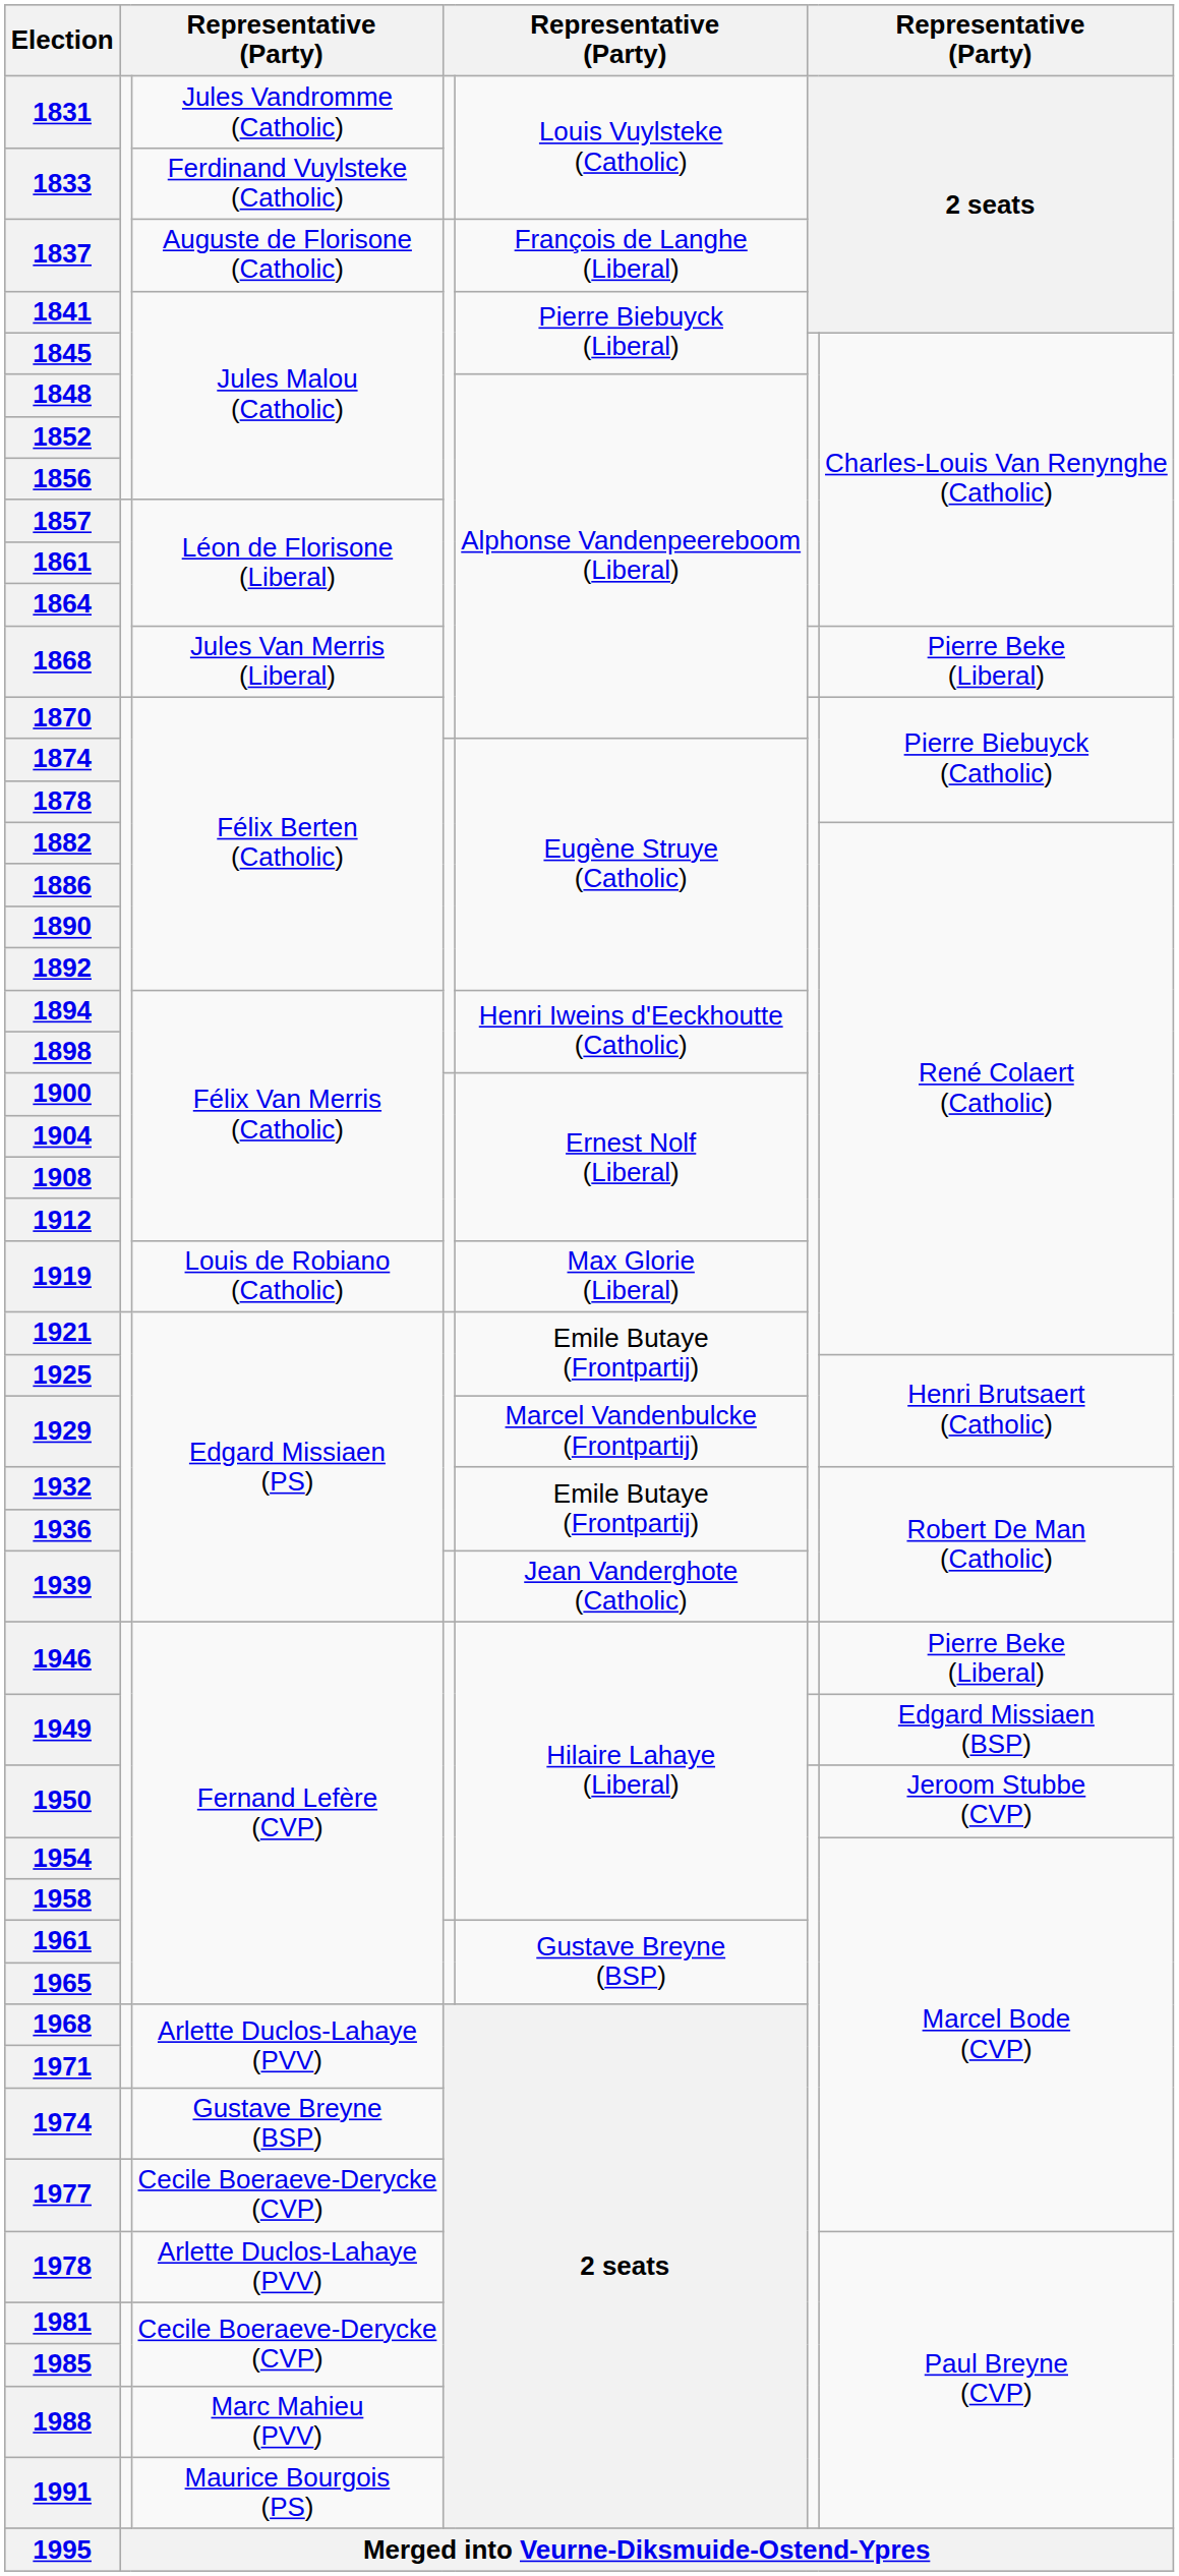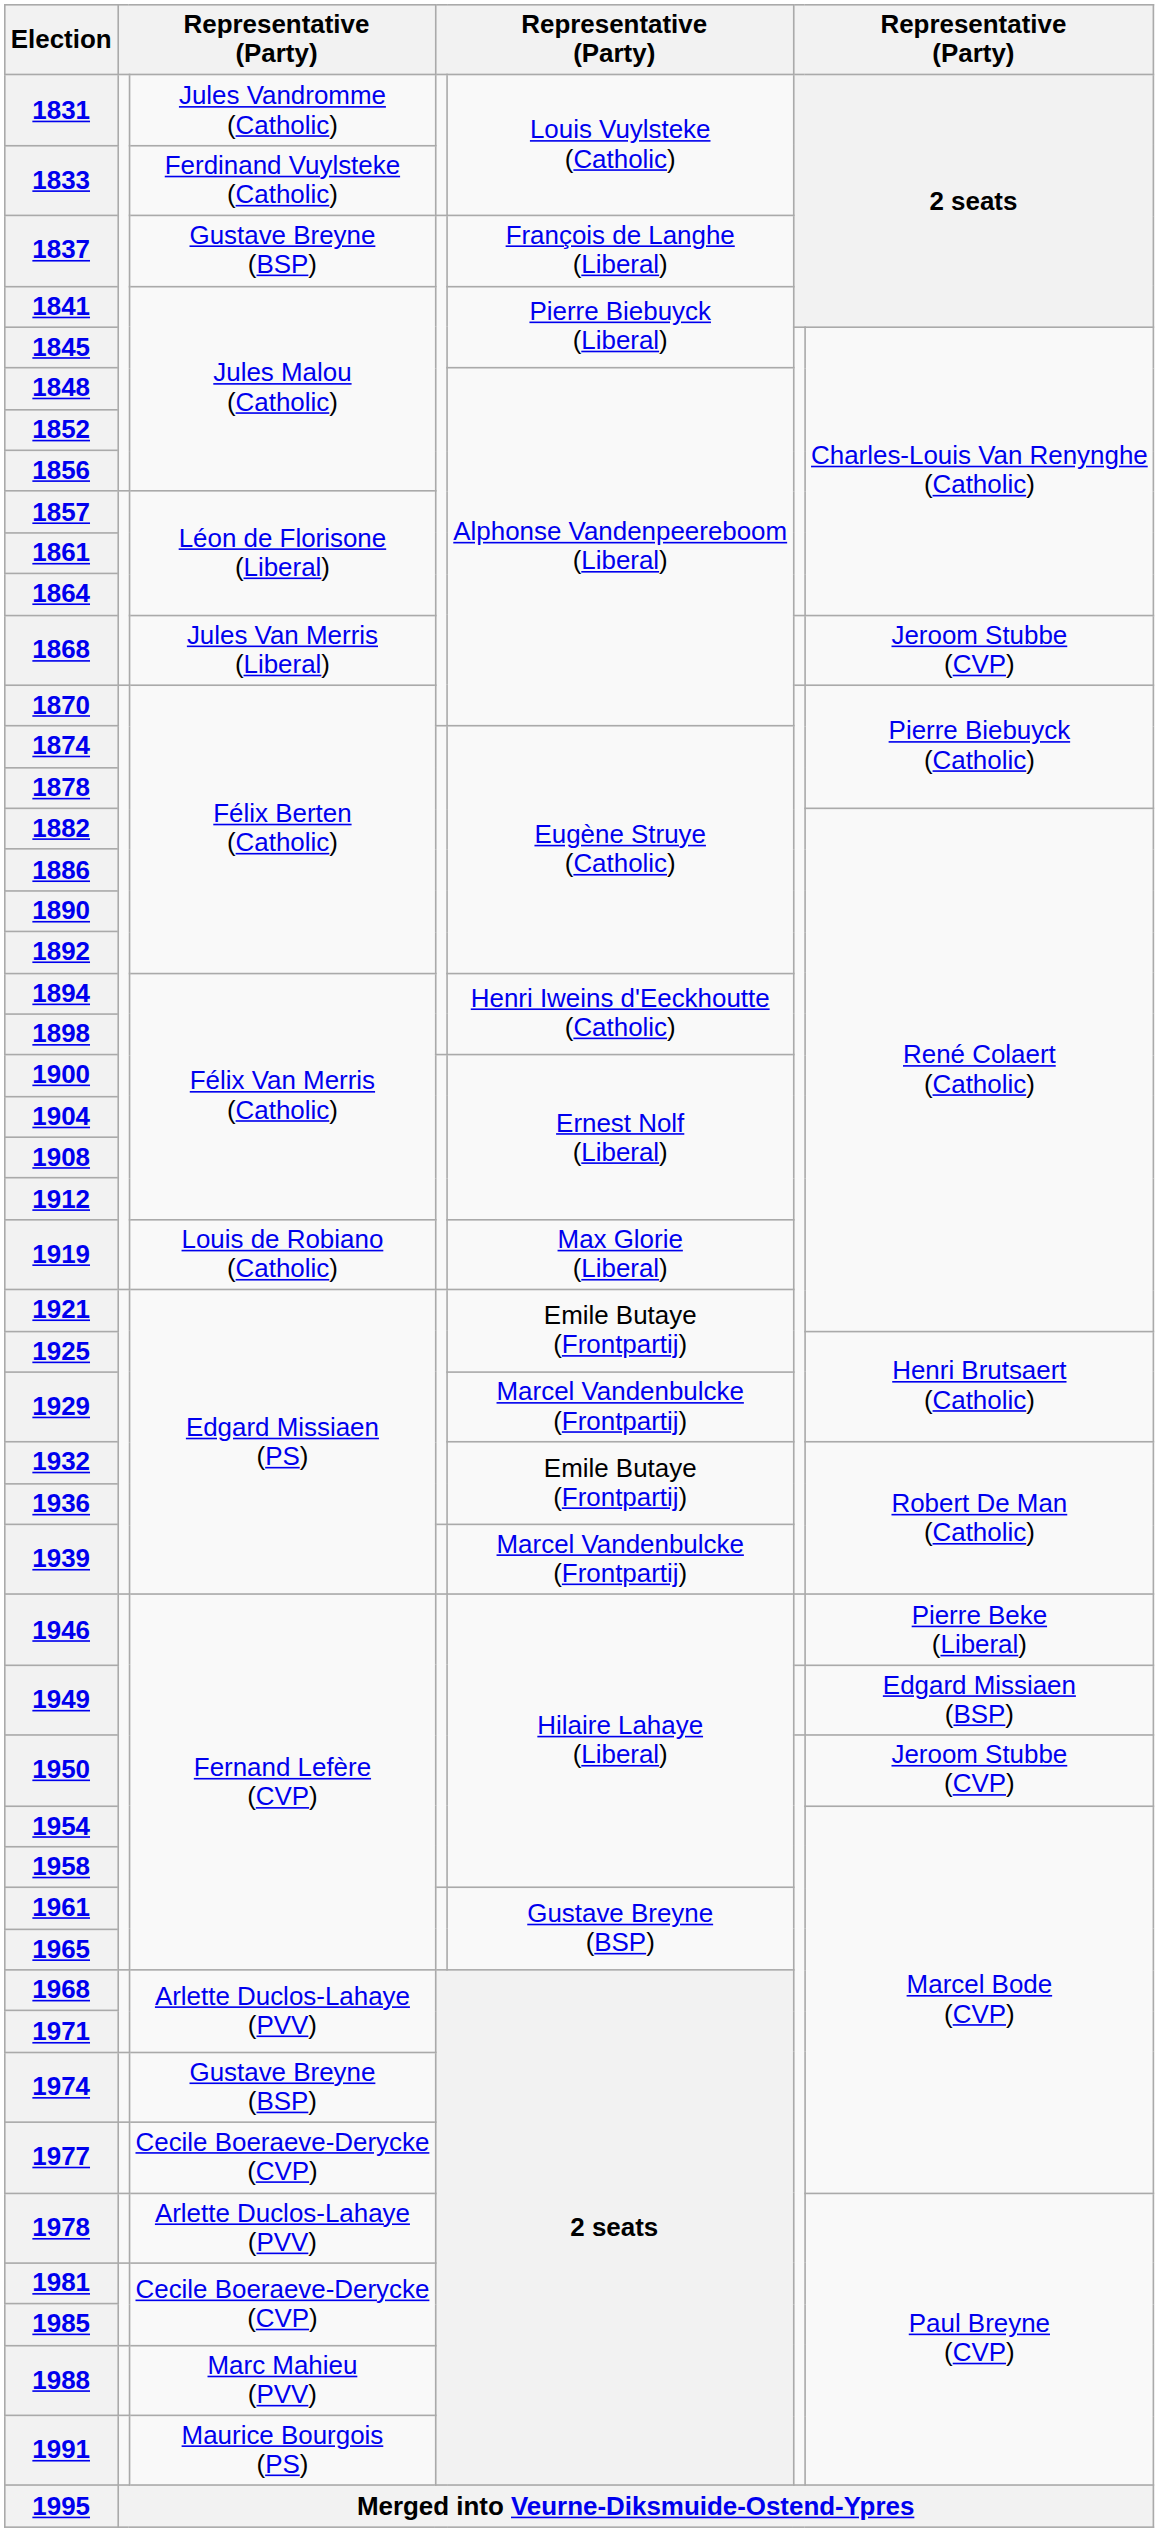1837 | column 3: Auguste de Florisone (Catholic) -> Gustave Breyne (BSP)
1868 | column 7: Pierre Beke (Liberal) -> Jeroom Stubbe (CVP)
1939 | column 5: Jean Vanderghote (Catholic) -> Marcel Vandenbulcke (Frontpartij)
